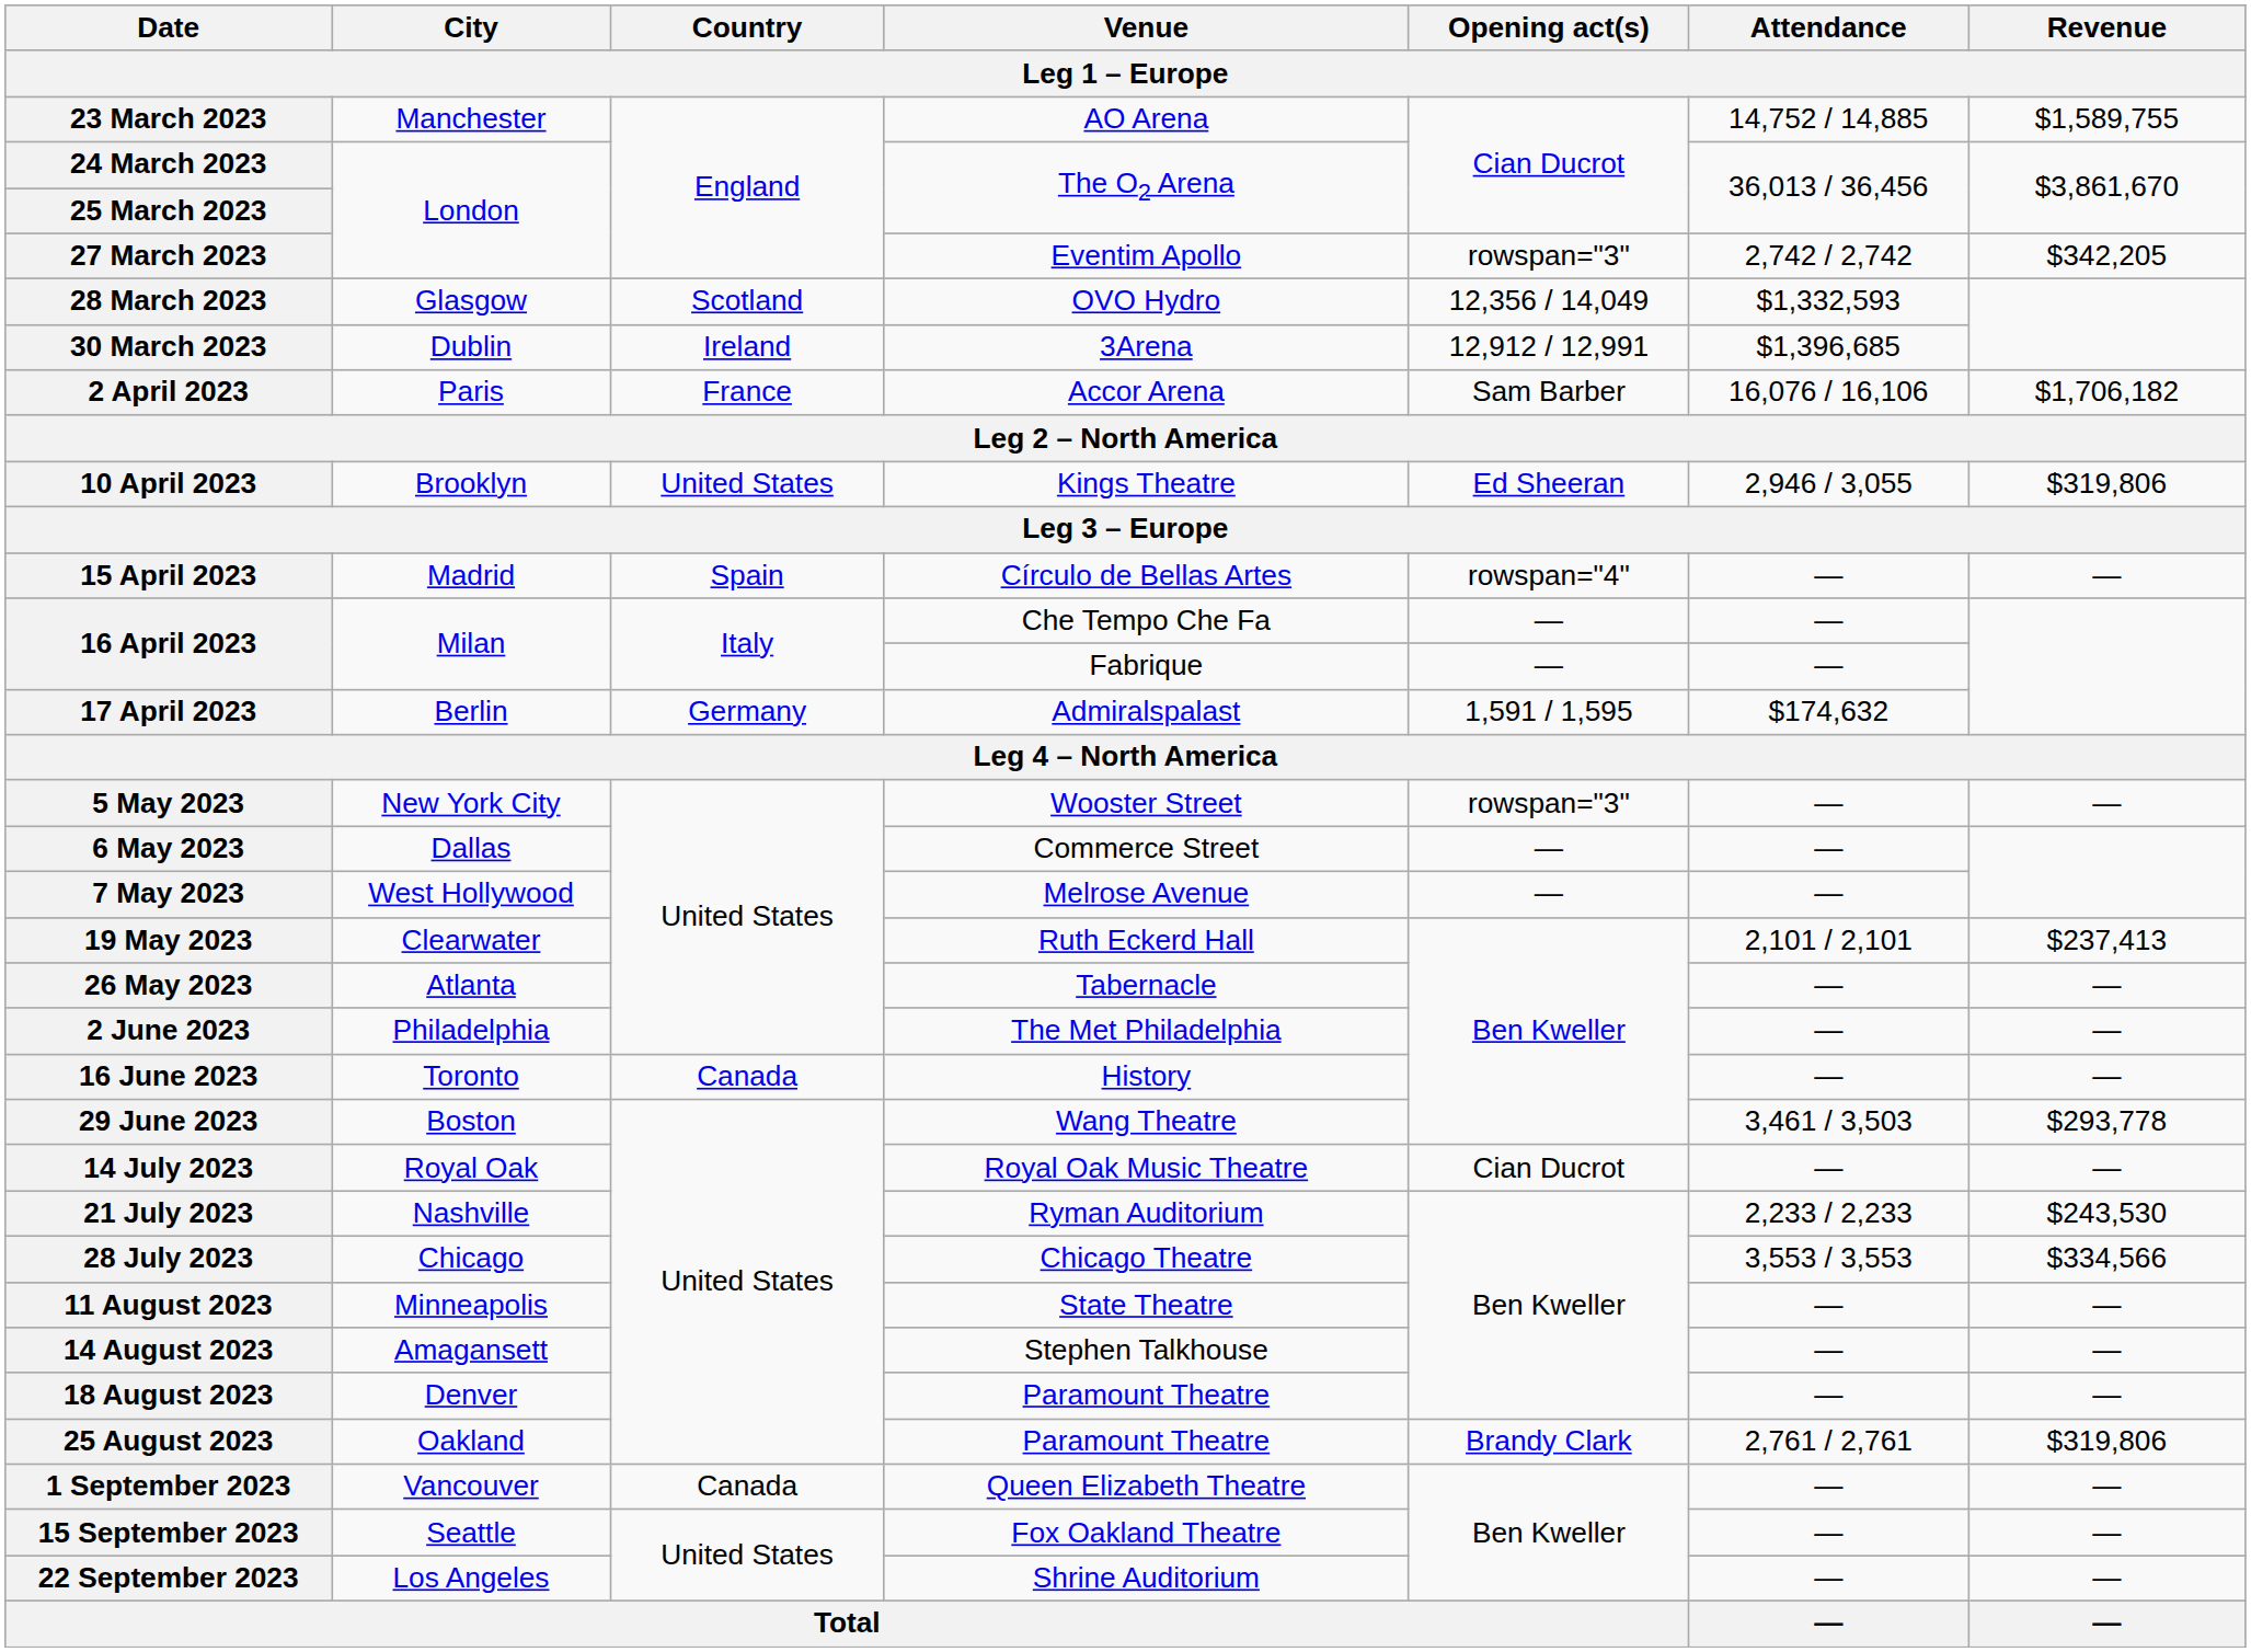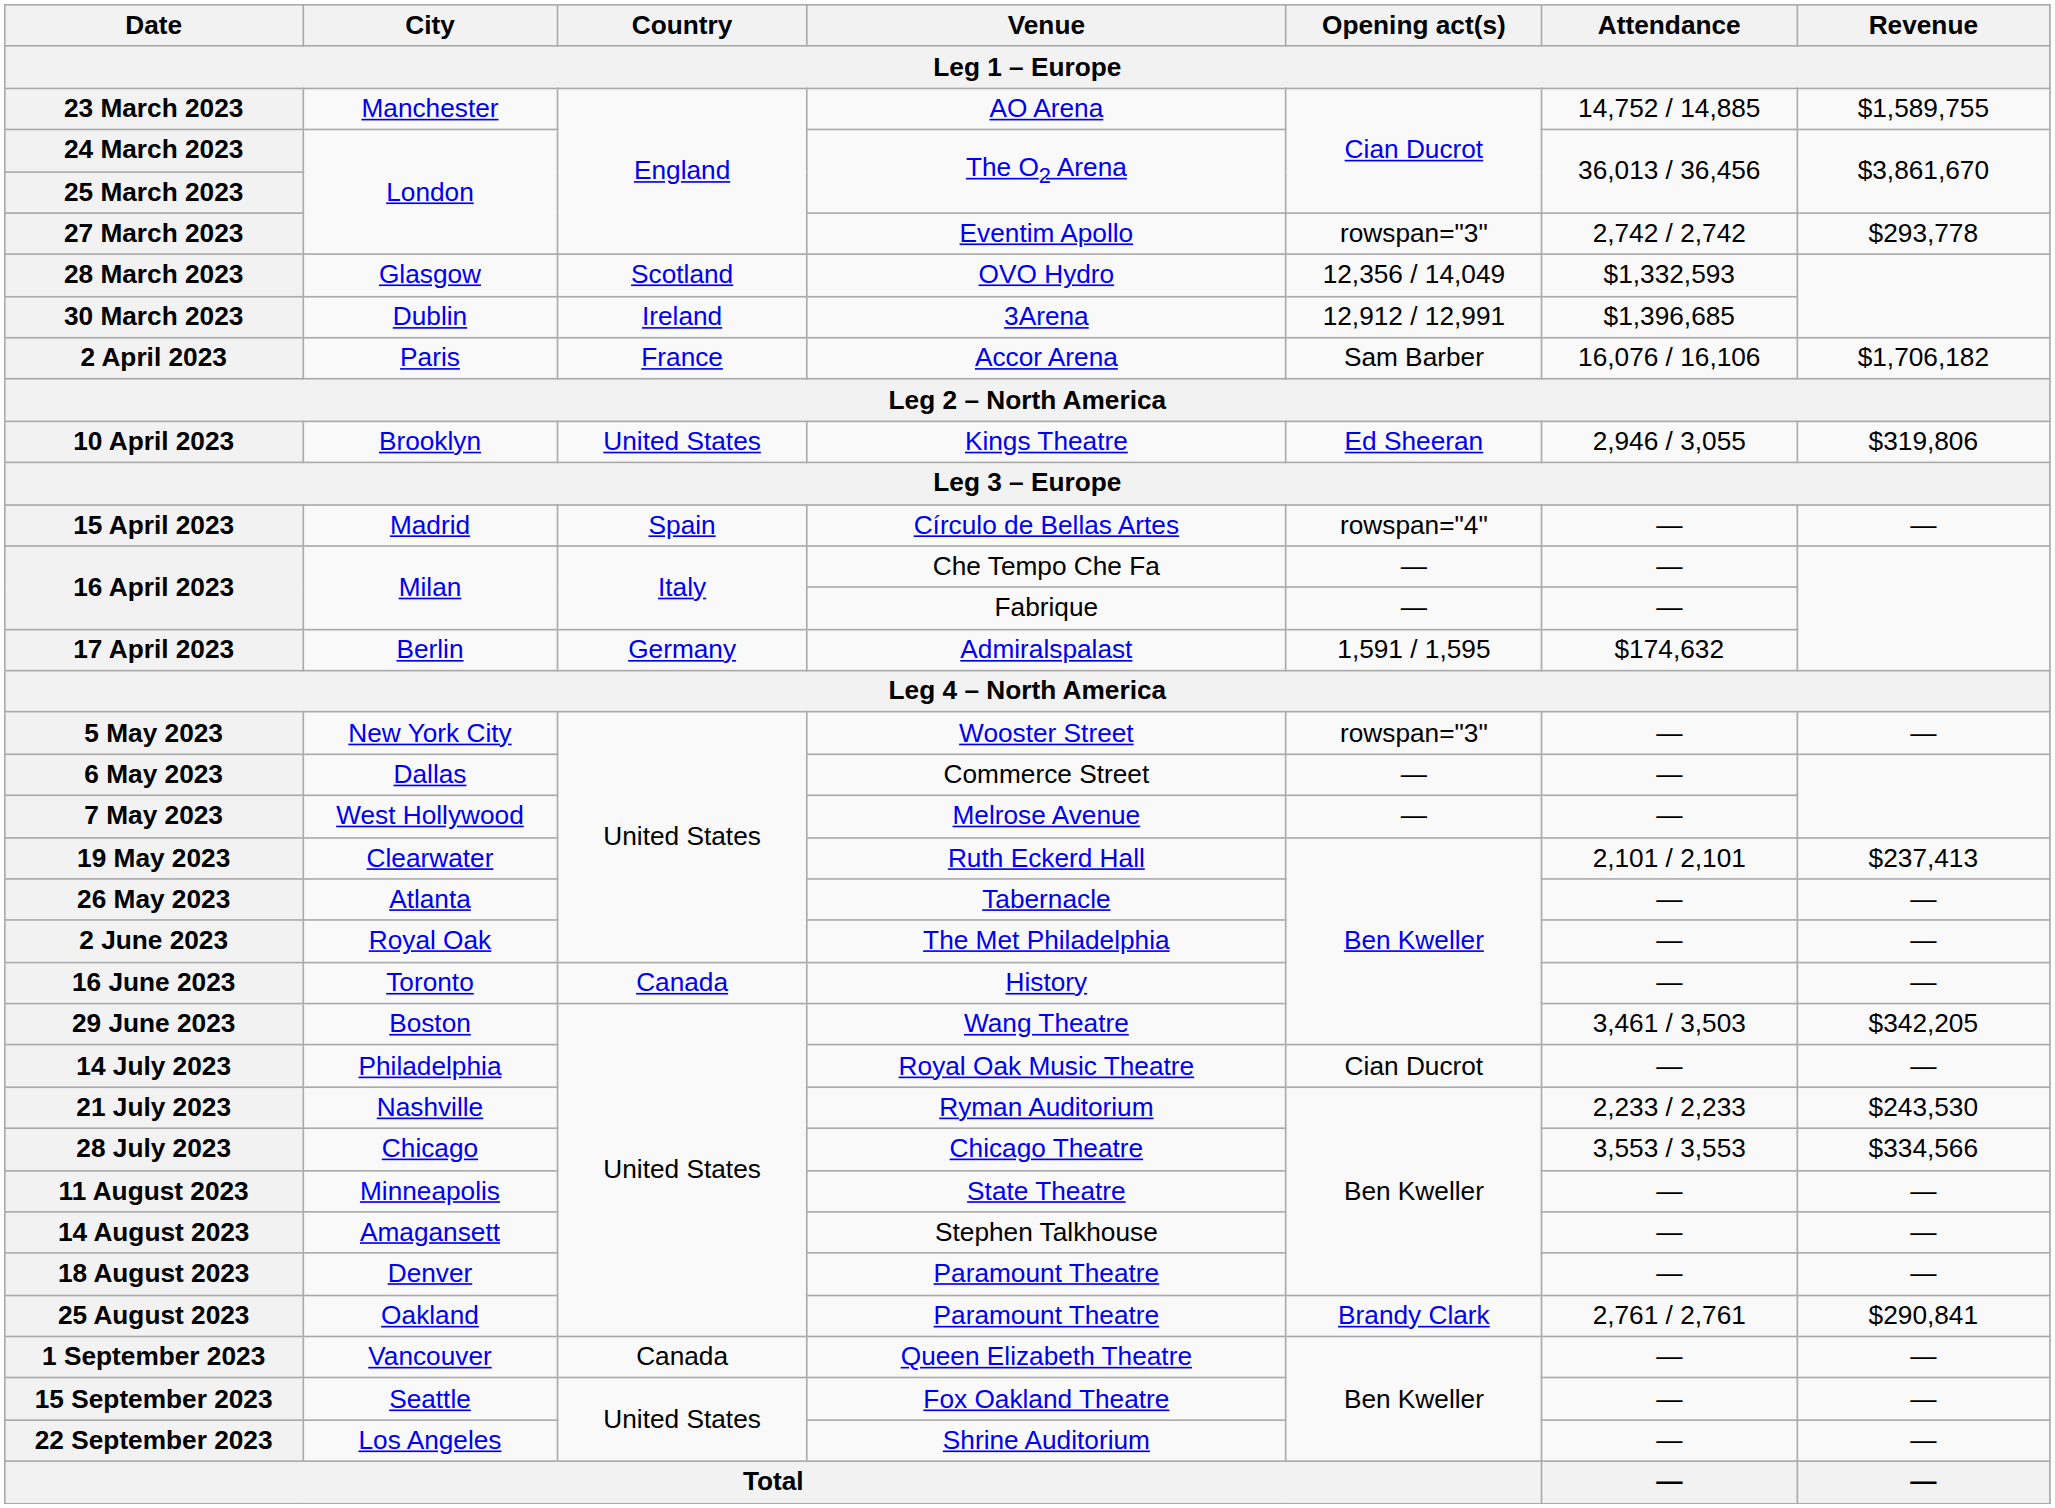27 March 2023 | Revenue: $342,205 -> $293,778
2 June 2023 | City: Philadelphia -> Royal Oak
29 June 2023 | Revenue: $293,778 -> $342,205
14 July 2023 | City: Royal Oak -> Philadelphia
25 August 2023 | Revenue: $319,806 -> $290,841
